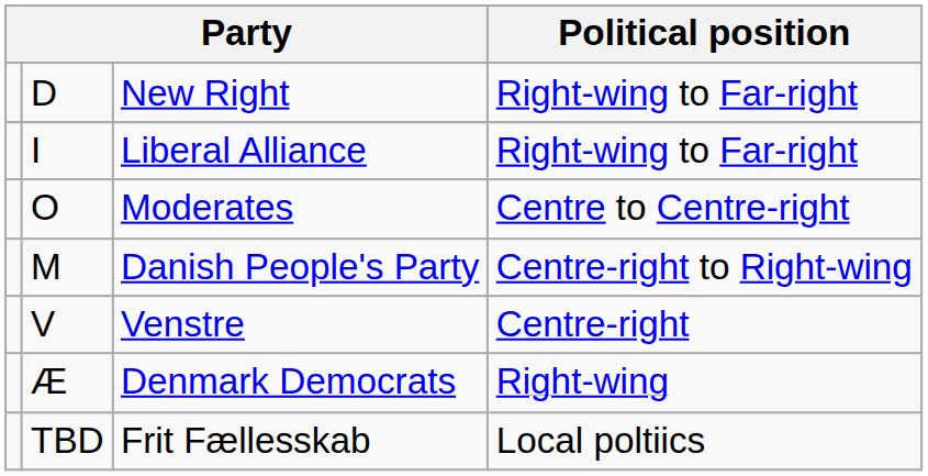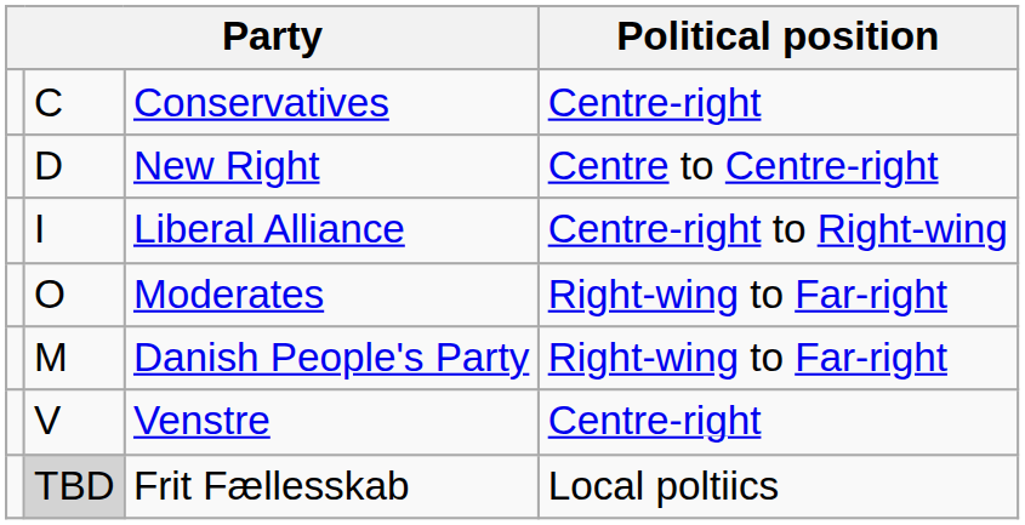+ row: C | Conservatives | Centre-right
New Right | Political position: Right-wing to Far-right -> Centre to Centre-right
Liberal Alliance | Political position: Right-wing to Far-right -> Centre-right to Right-wing
Moderates | Political position: Centre to Centre-right -> Right-wing to Far-right
Danish People's Party | Political position: Centre-right to Right-wing -> Right-wing to Far-right
- row: Æ | Denmark Democrats | Right-wing
Frit Fællesskab | column 2: no background -> lightgrey background
